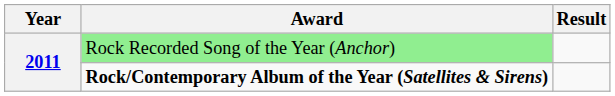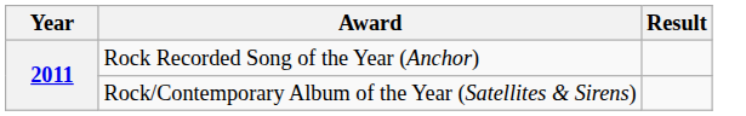Rock Recorded Song of the Year (Anchor) | Award: lightgreen background -> no background
Rock/Contemporary Album of the Year (Satellites & Sirens) | Award: bold -> normal
